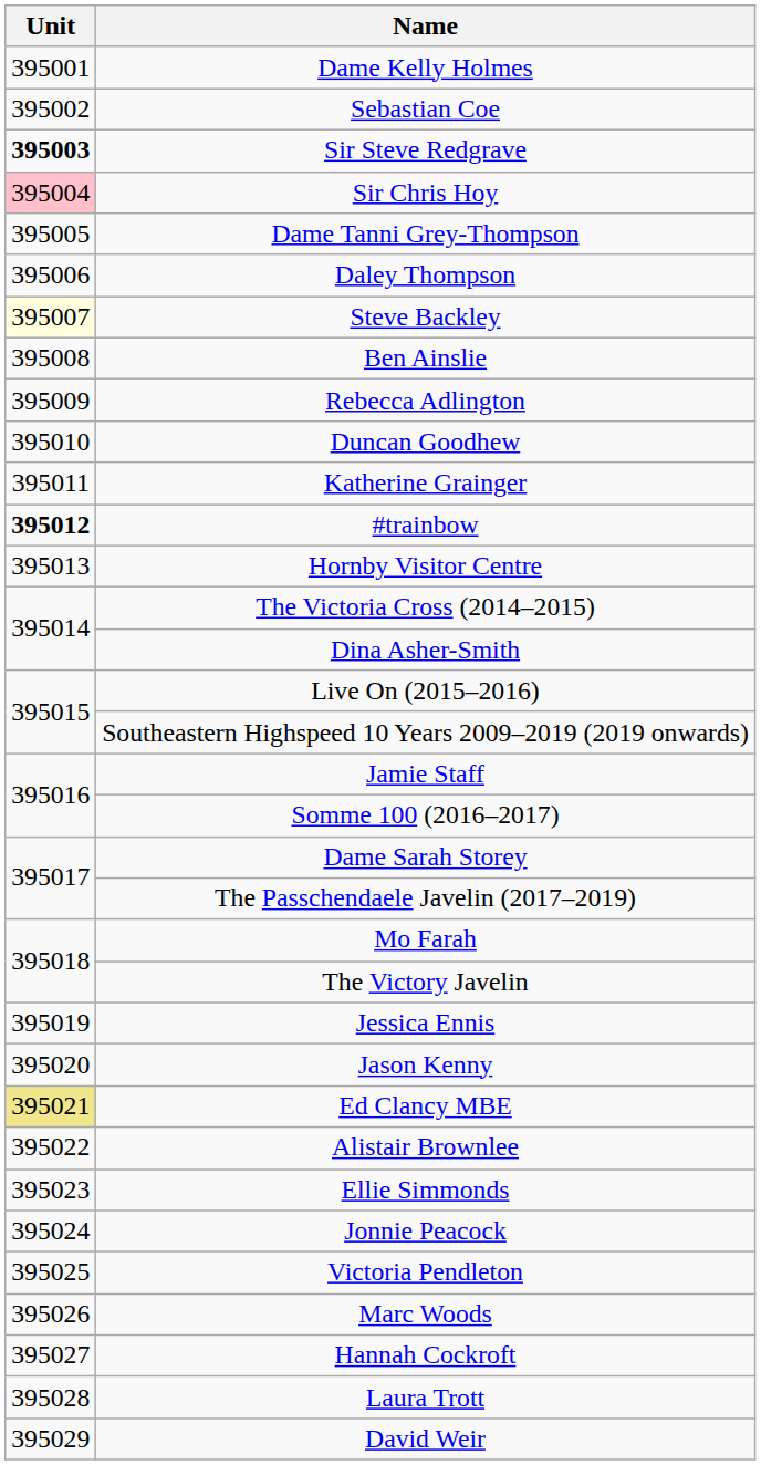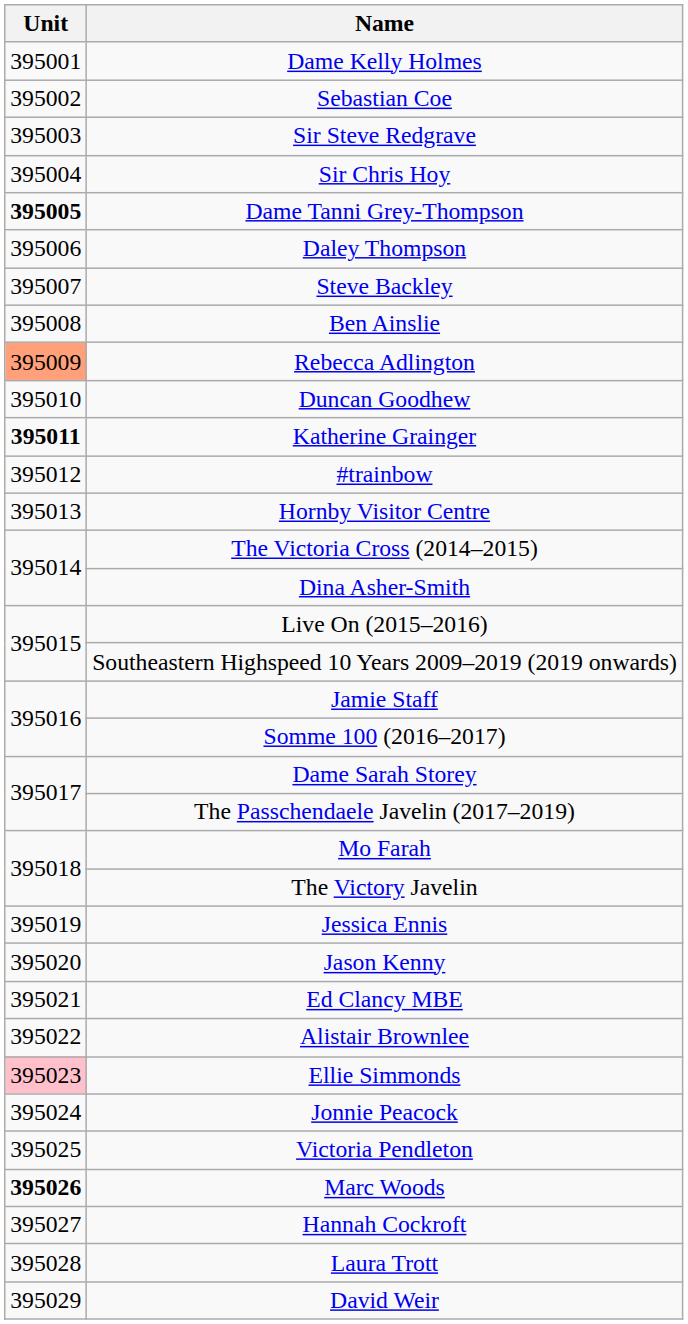Sir Steve Redgrave | Unit: bold -> normal
Sir Chris Hoy | Unit: pink background -> no background
Dame Tanni Grey-Thompson | Unit: normal -> bold
Steve Backley | Unit: lightyellow background -> no background
Rebecca Adlington | Unit: no background -> lightsalmon background
Katherine Grainger | Unit: normal -> bold
#trainbow | Unit: bold -> normal
Ed Clancy MBE | Unit: khaki background -> no background
Ellie Simmonds | Unit: no background -> pink background
Marc Woods | Unit: normal -> bold
